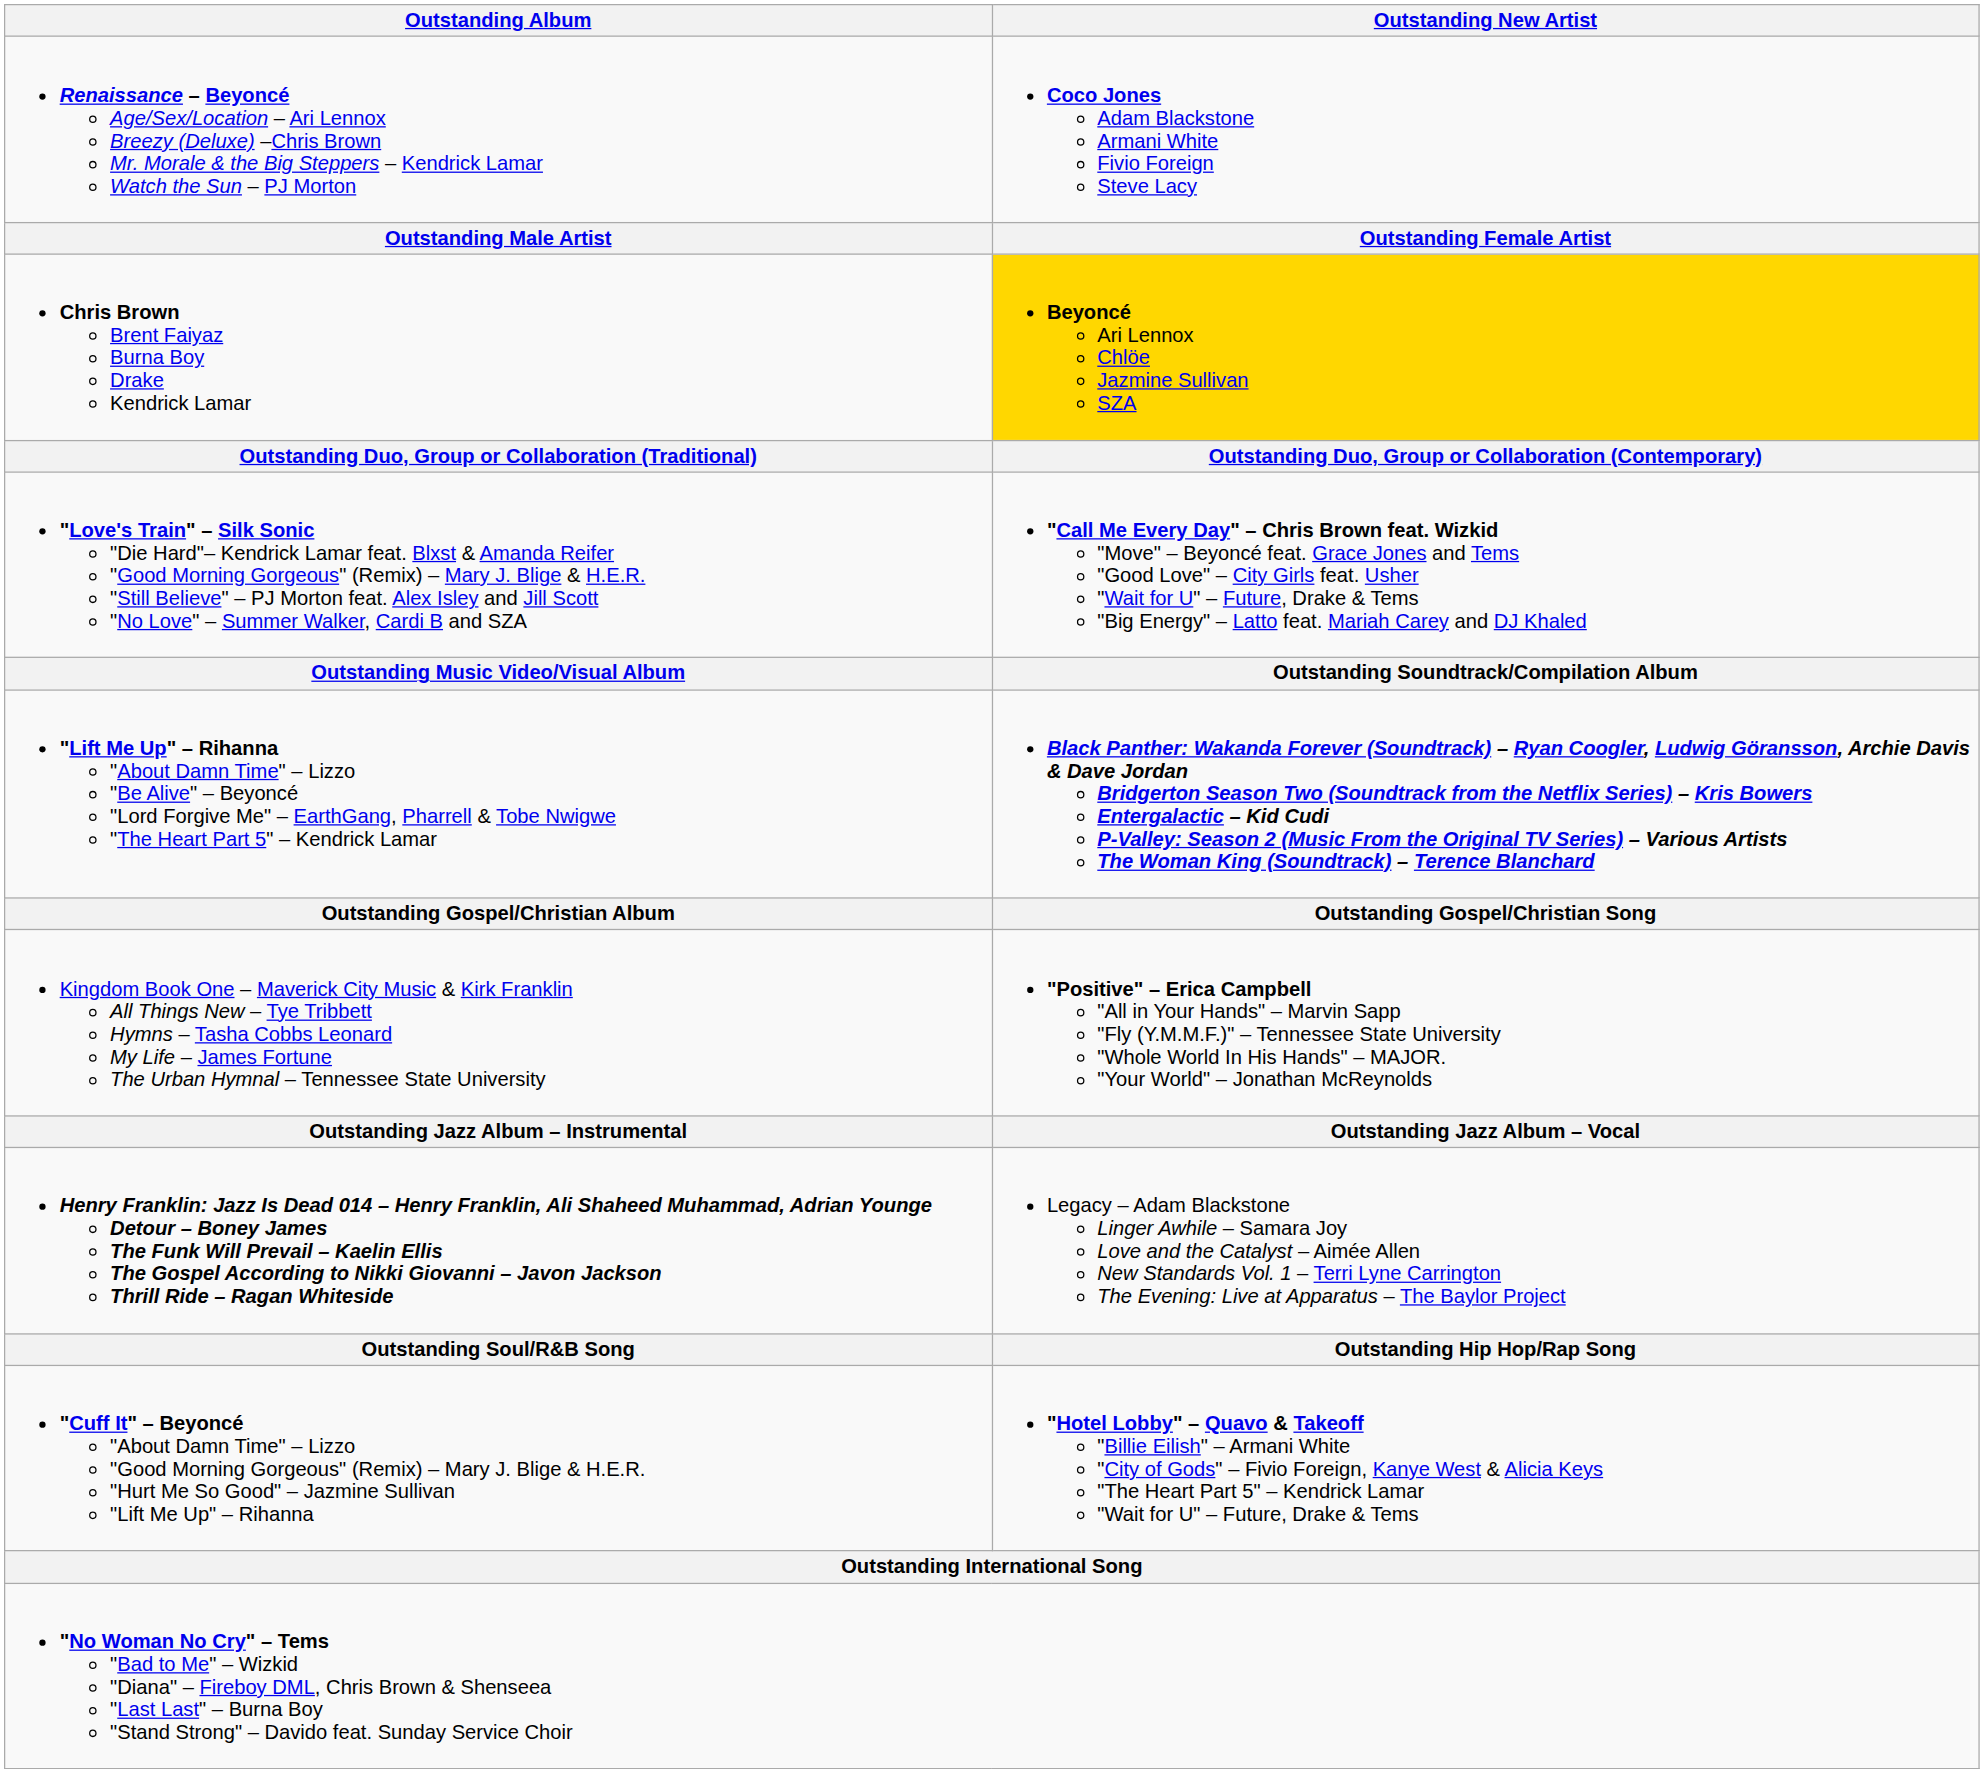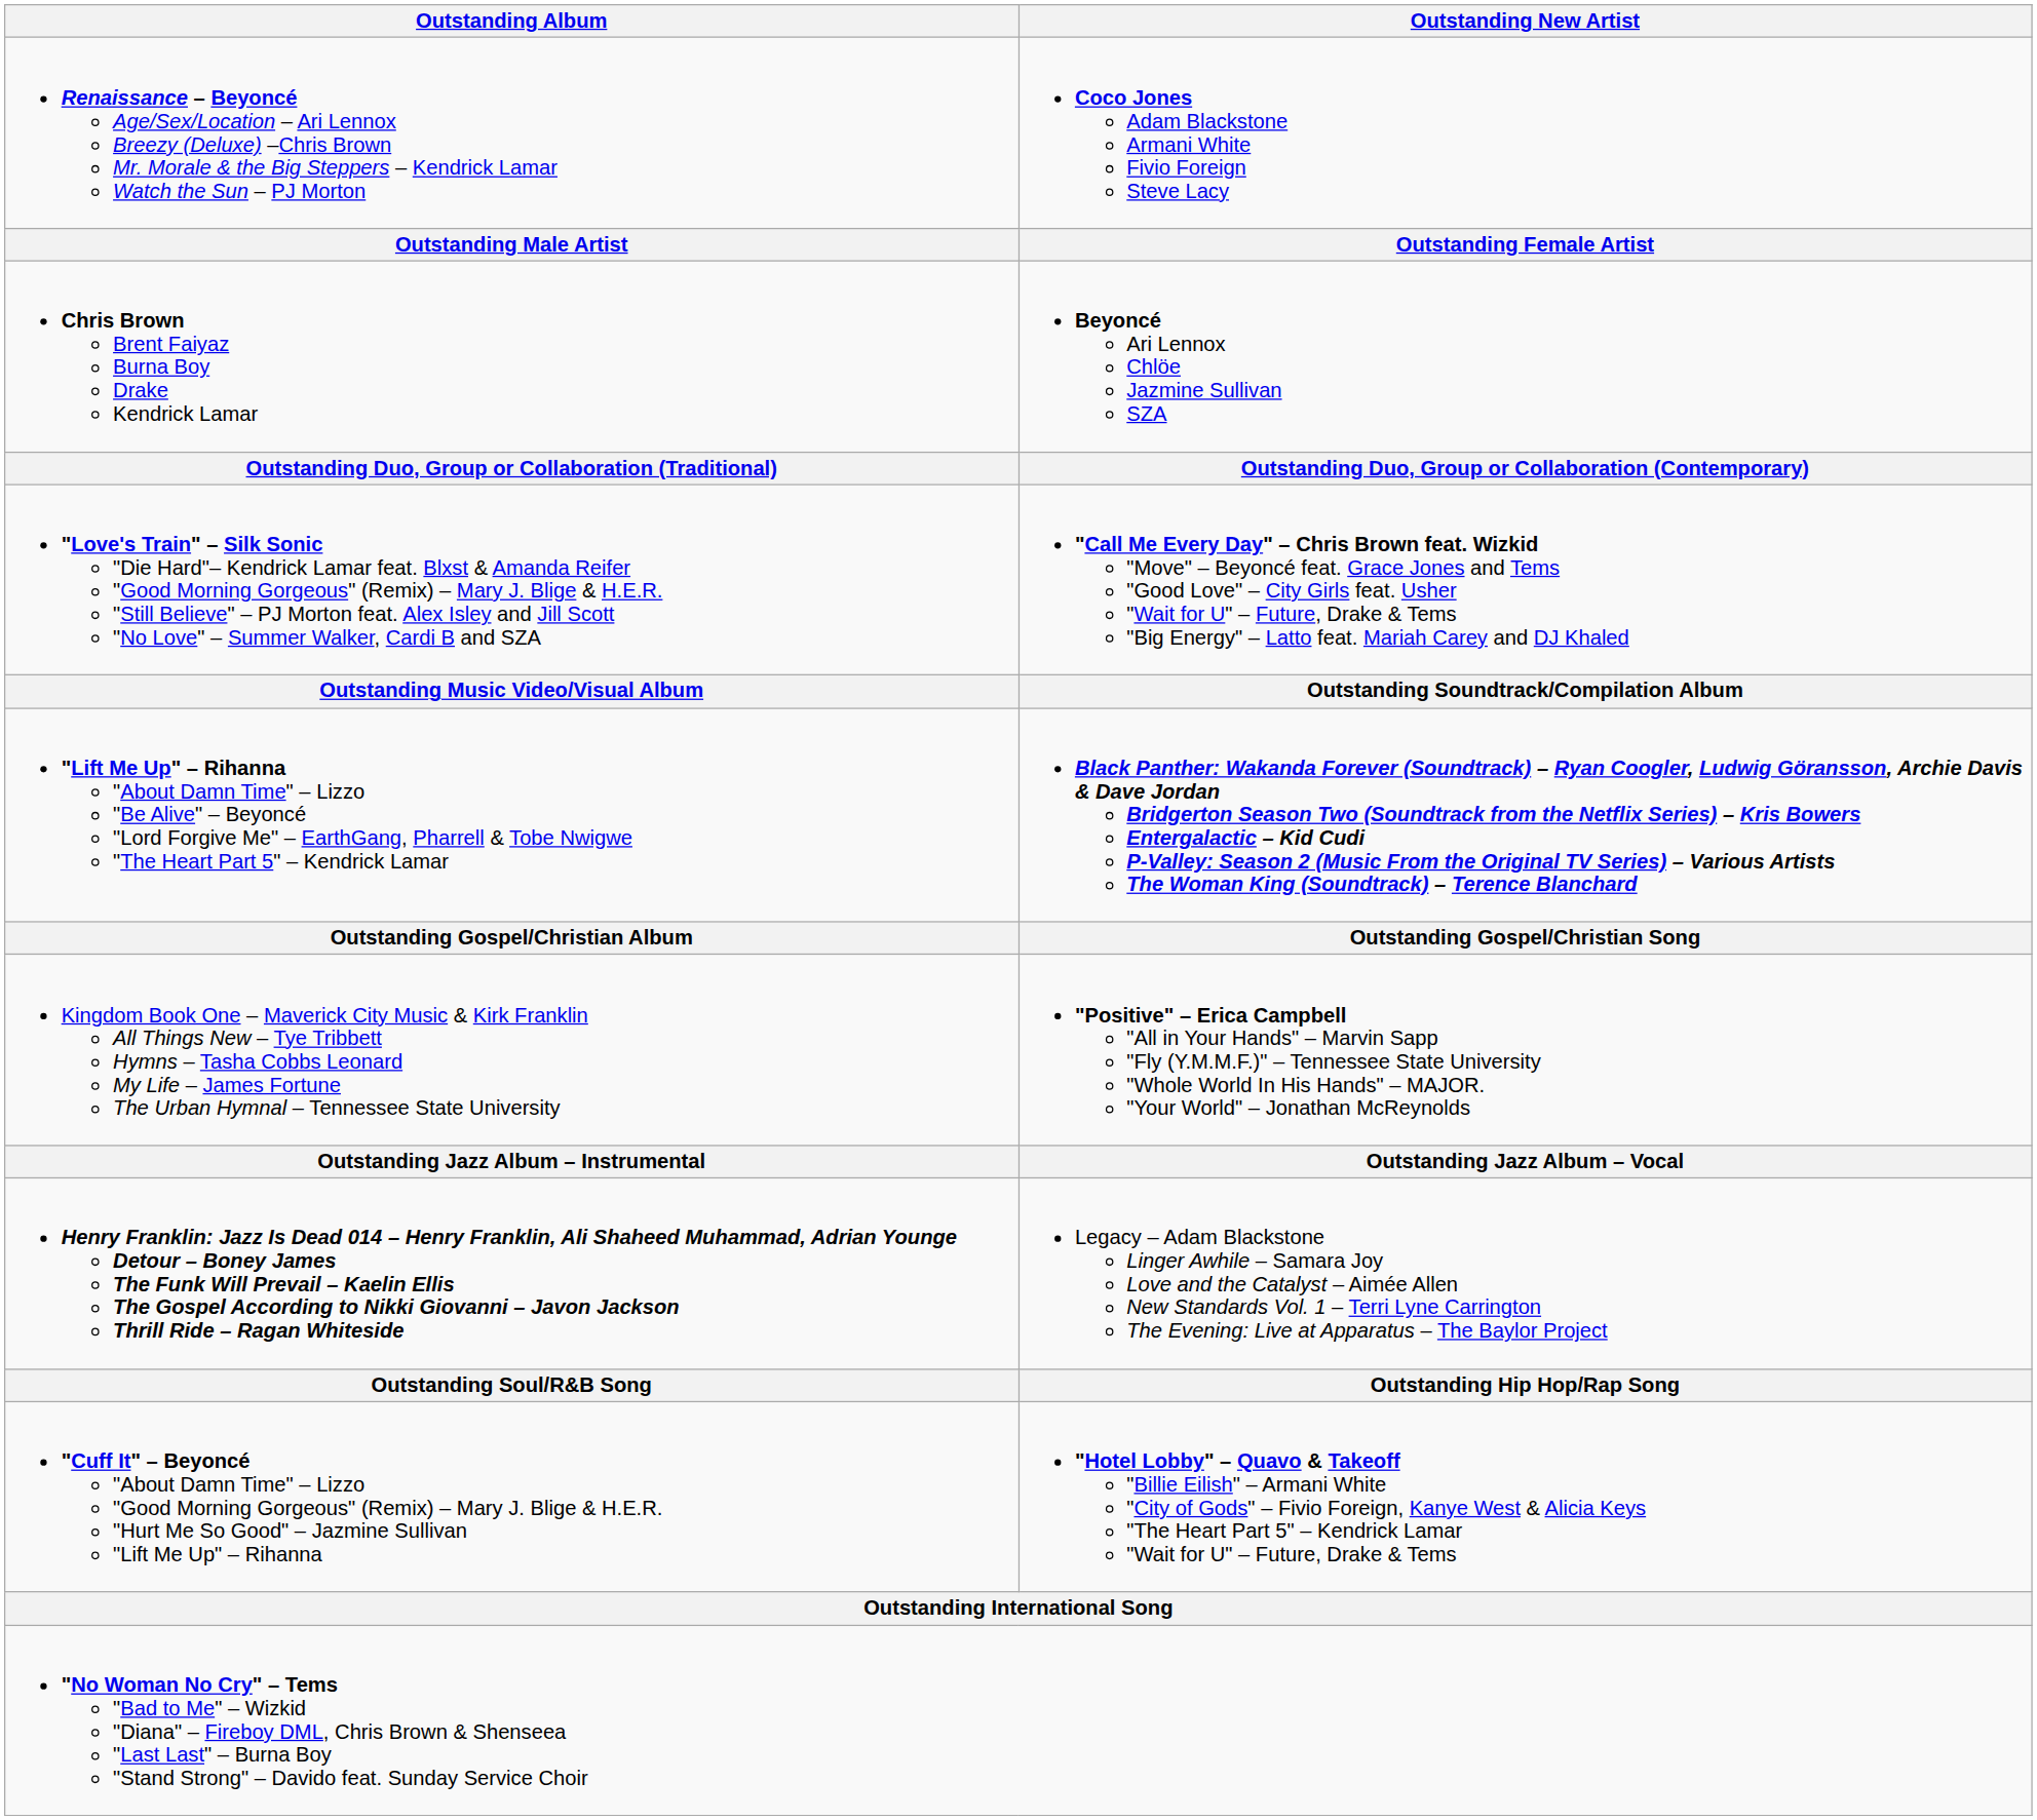Chris Brown Brent Faiyaz Burna Boy Drake Kendrick Lamar | Outstanding New Artist: gold background -> no background
